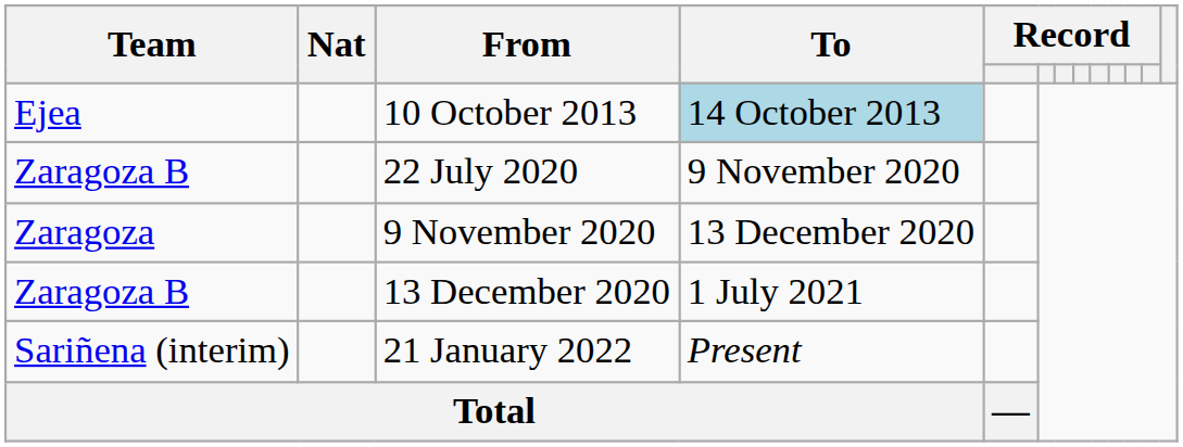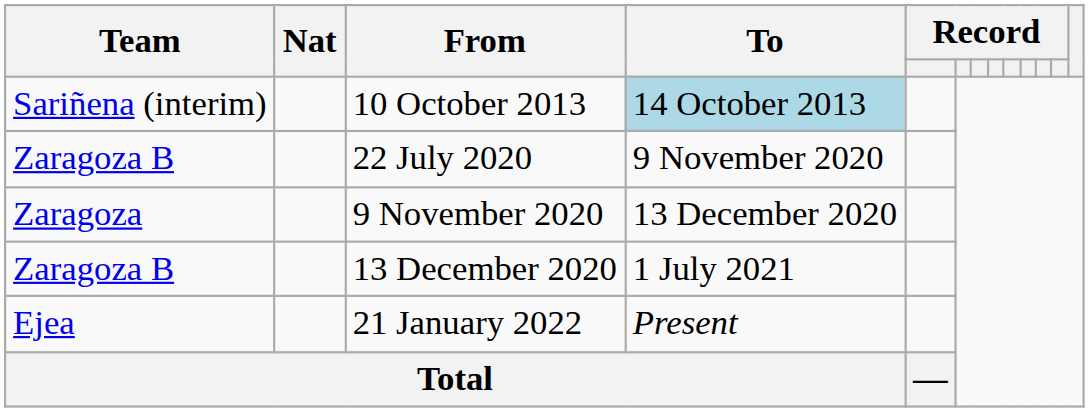10 October 2013 | Team: Ejea -> Sariñena (interim)
21 January 2022 | Team: Sariñena (interim) -> Ejea
